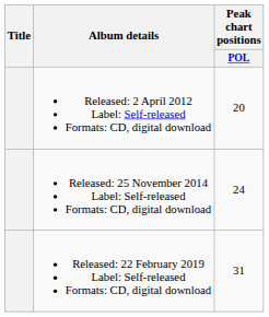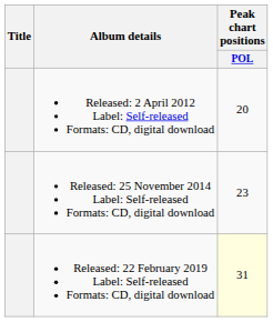row 4 | Peak chart positions / POL: 24 -> 23
row 5 | Peak chart positions / POL: no background -> lightyellow background
